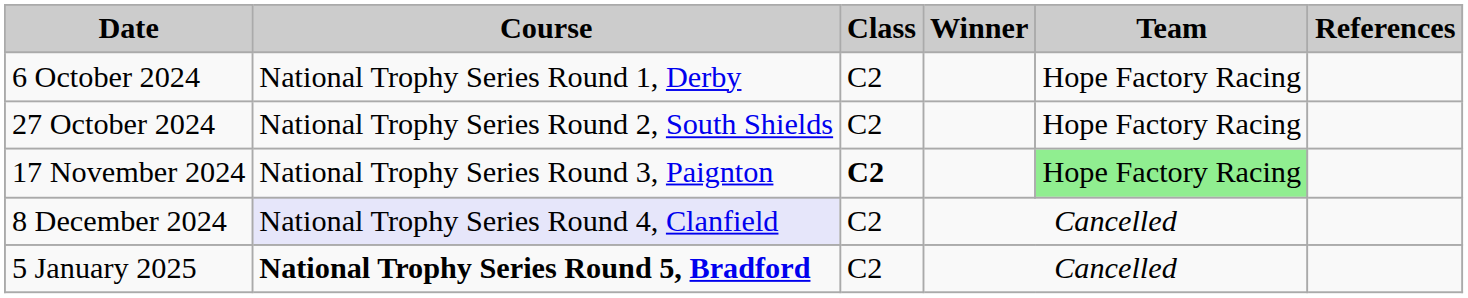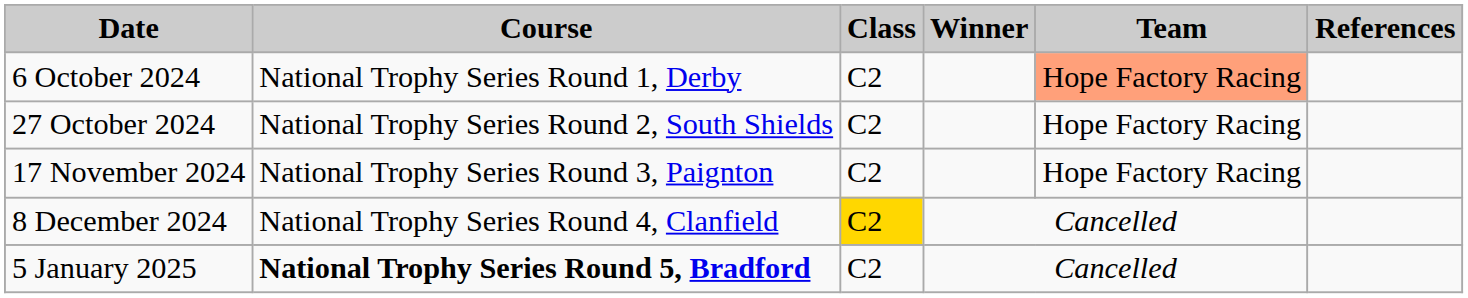6 October 2024 | Team: no background -> lightsalmon background
17 November 2024 | Class: bold -> normal
17 November 2024 | Team: lightgreen background -> no background
8 December 2024 | Course: lavender background -> no background
8 December 2024 | Class: no background -> gold background
